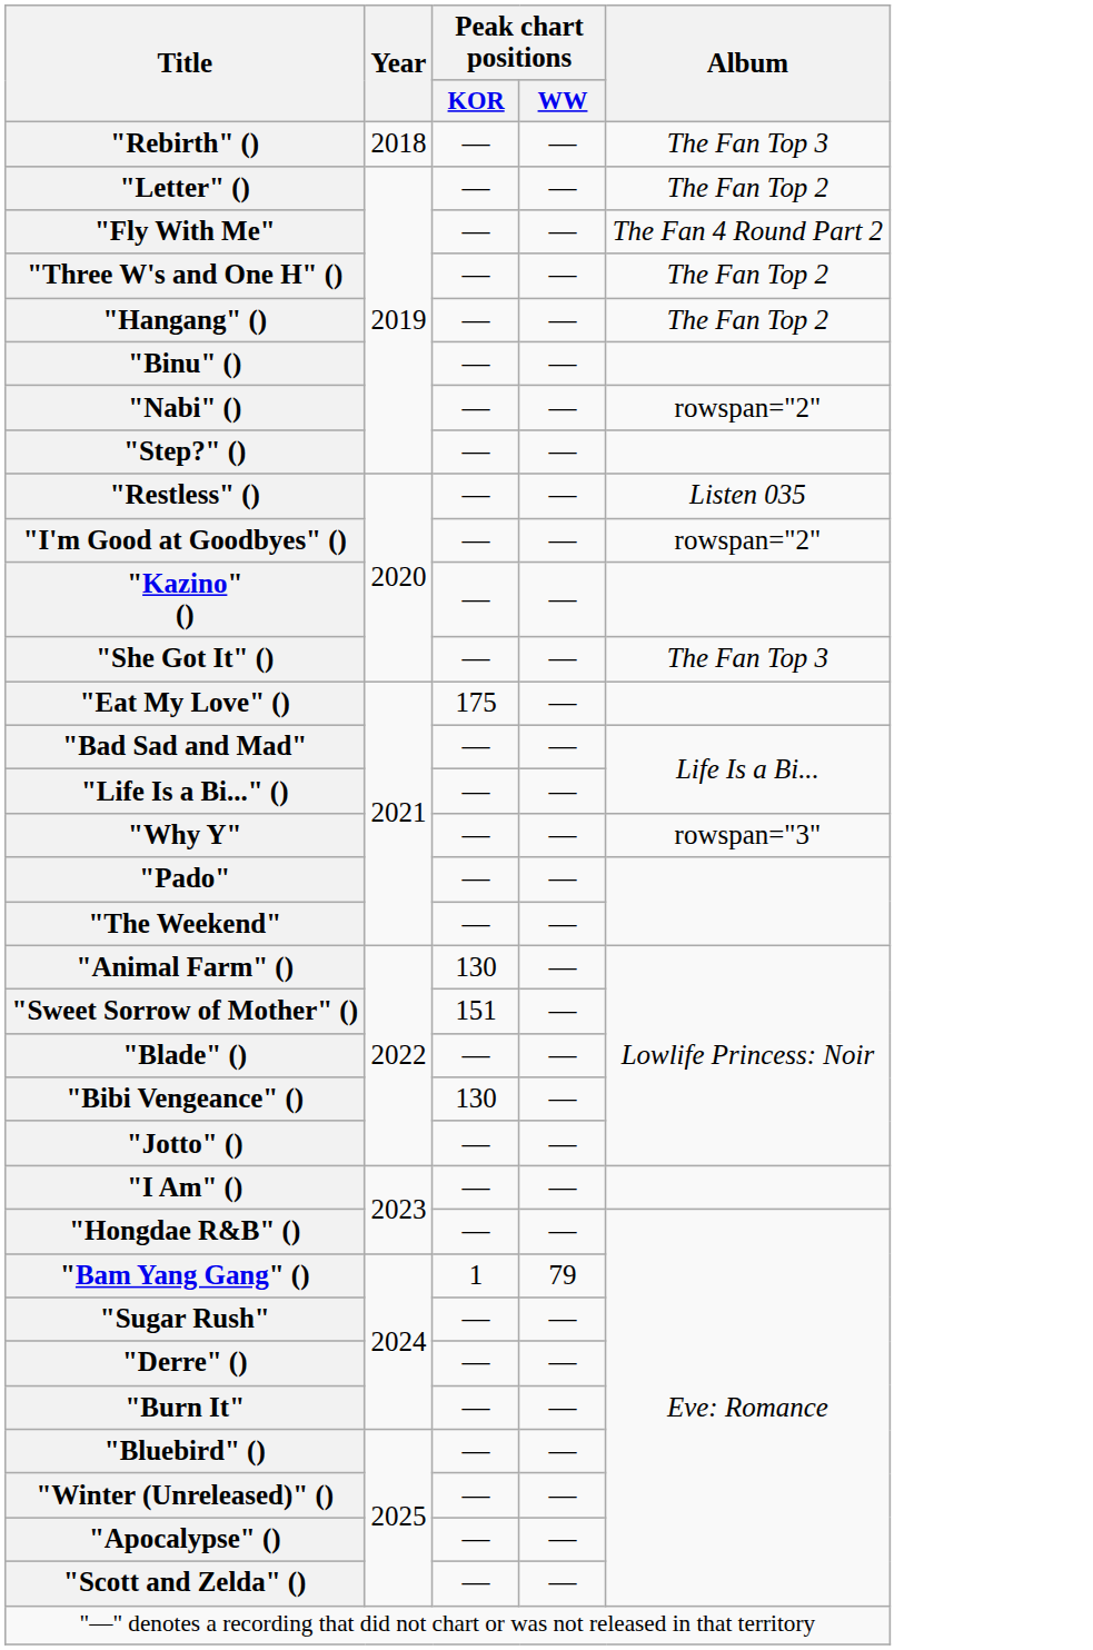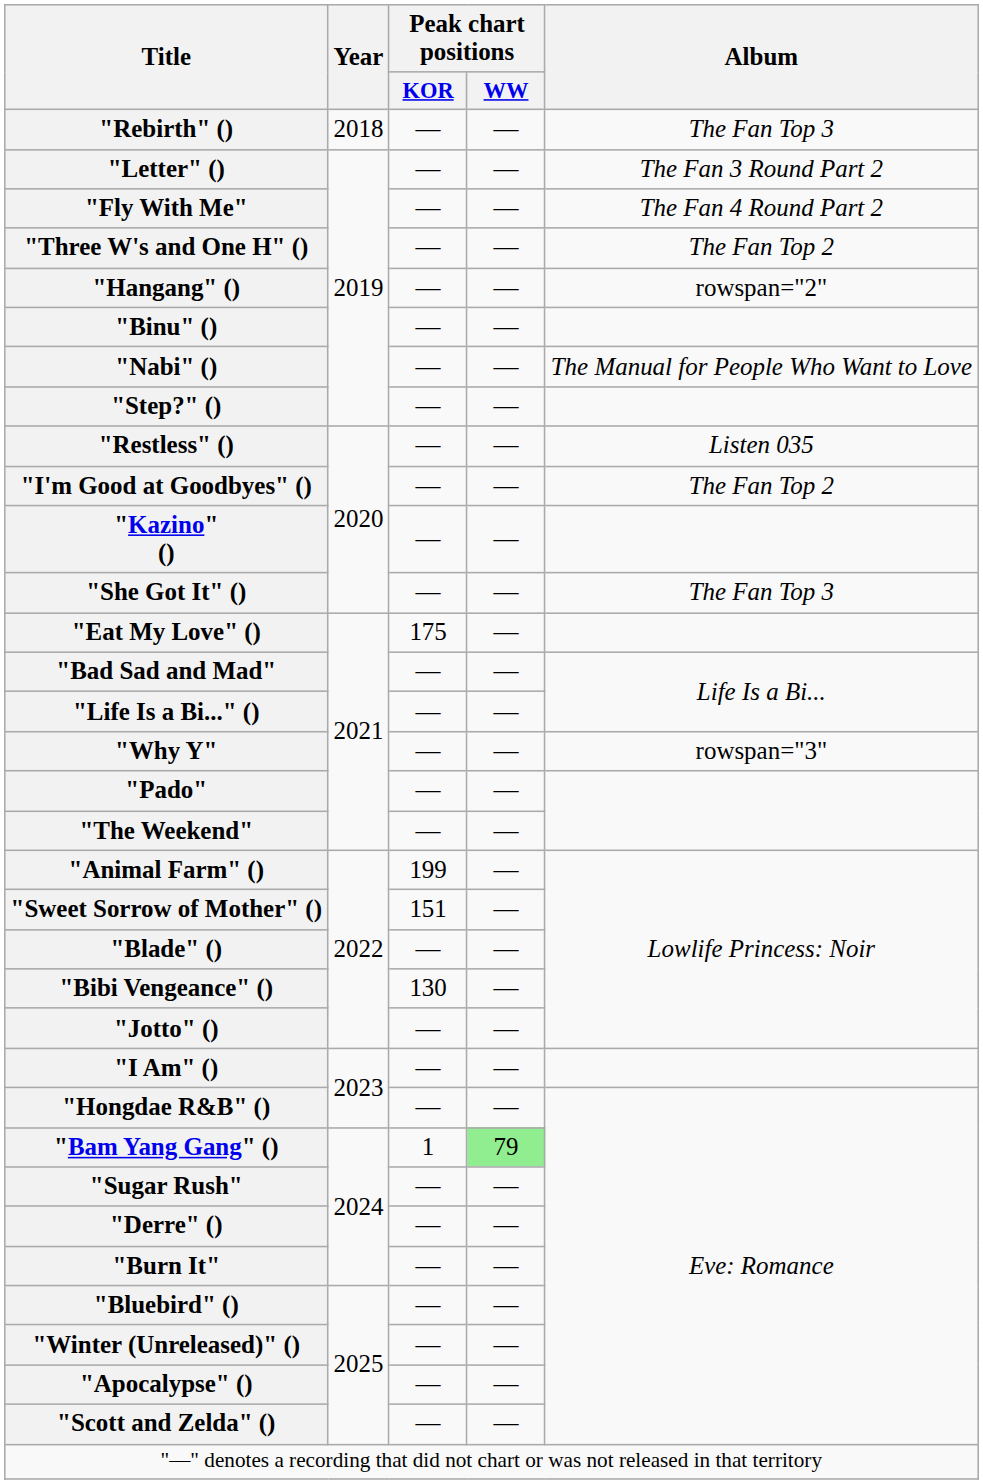"Letter" () | Album: The Fan Top 2 -> The Fan 3 Round Part 2
"Hangang" () | Album: The Fan Top 2 -> rowspan="2"
"Nabi" () | Album: rowspan="2" -> The Manual for People Who Want to Love
"I'm Good at Goodbyes" () | Album: rowspan="2" -> The Fan Top 2
"Animal Farm" () | Peak chart positions / KOR: 130 -> 199
"Bam Yang Gang" () | Peak chart positions / WW: no background -> lightgreen background
